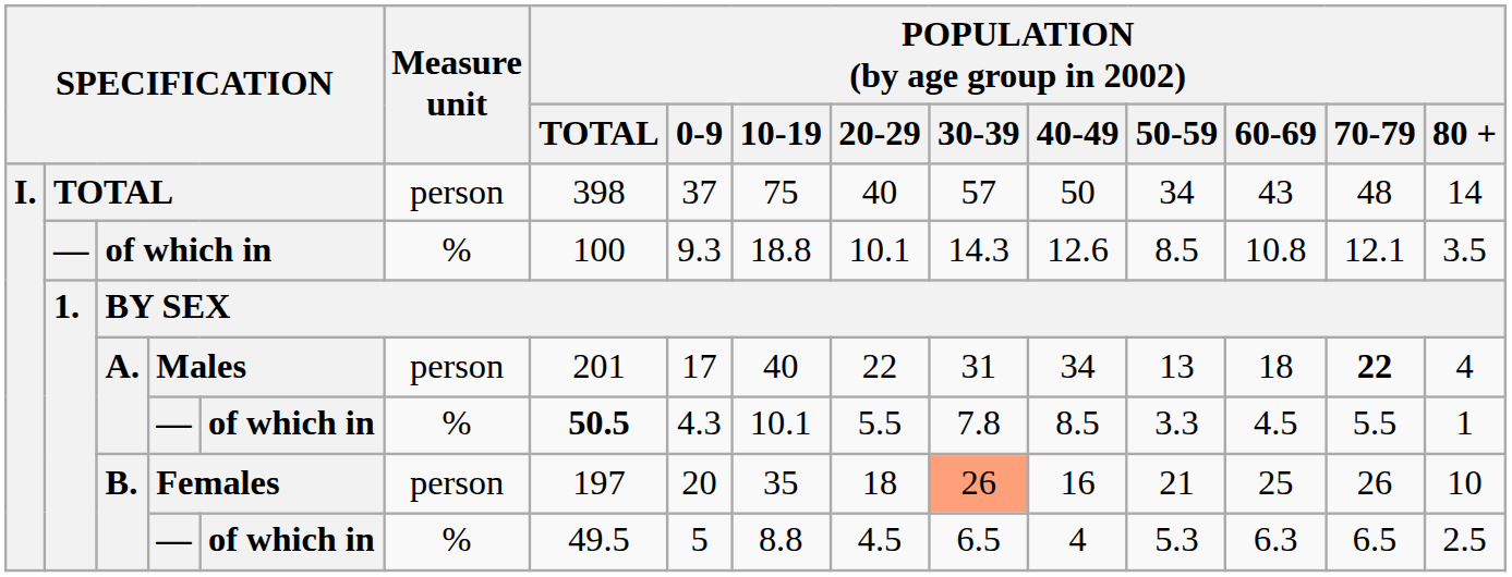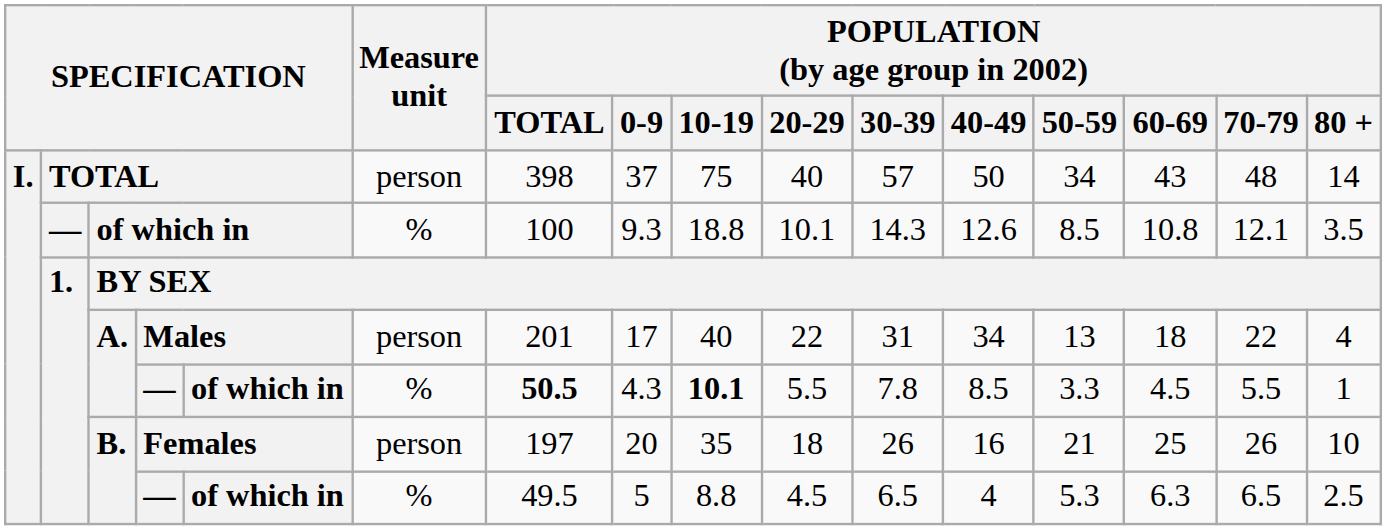Males | POPULATION (by age group in 2002) / 70-79: bold -> normal
A. / — | POPULATION (by age group in 2002) / 10-19: normal -> bold
Females | POPULATION (by age group in 2002) / 30-39: lightsalmon background -> no background
